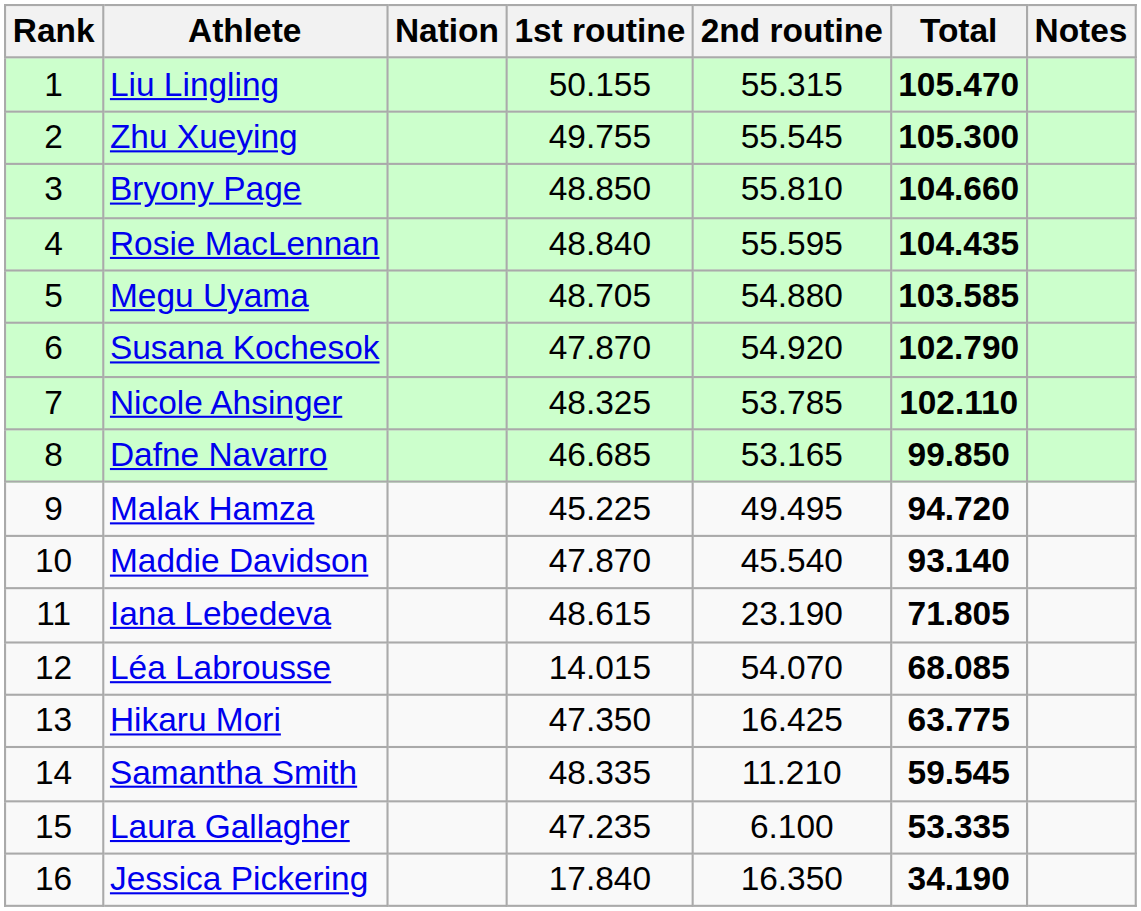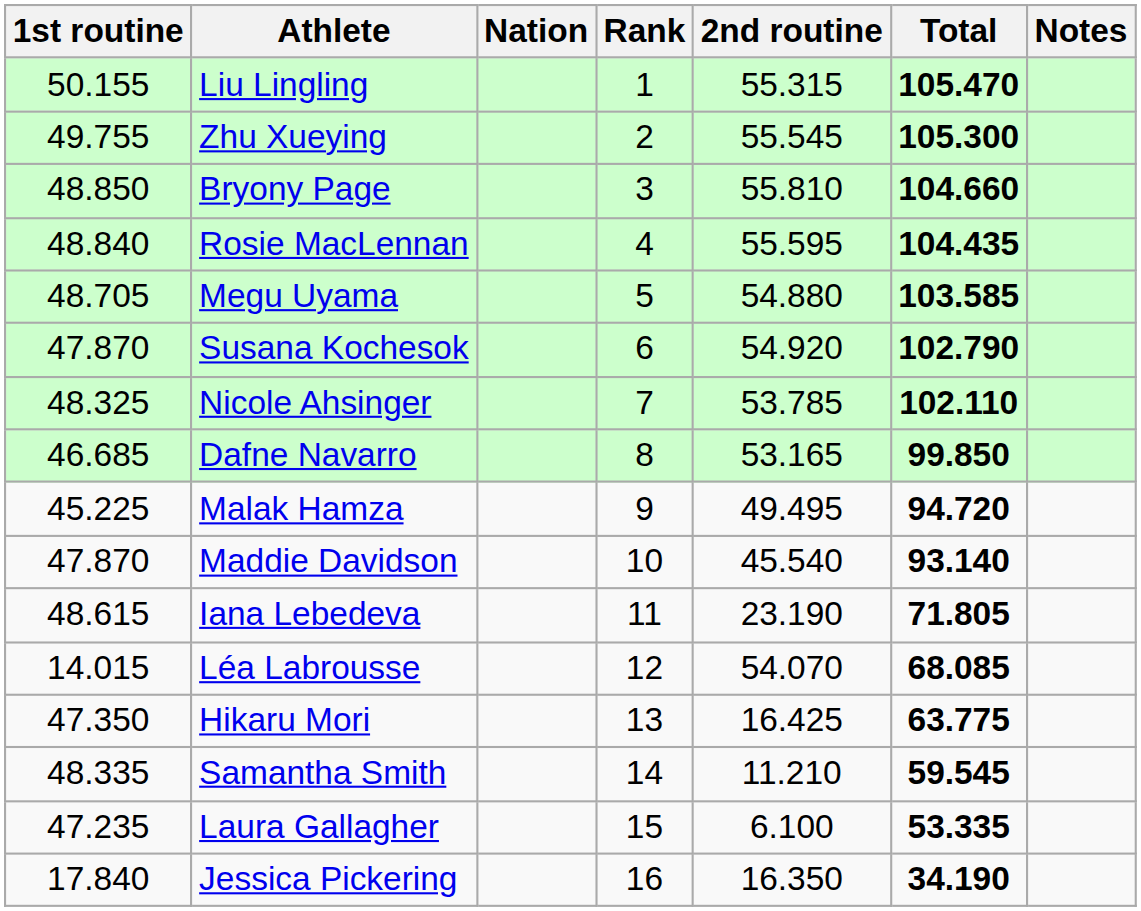columns swapped: Rank <-> 1st routine
